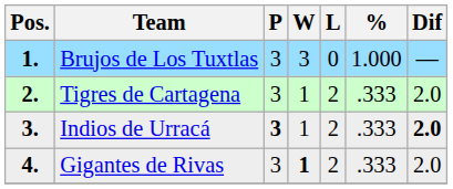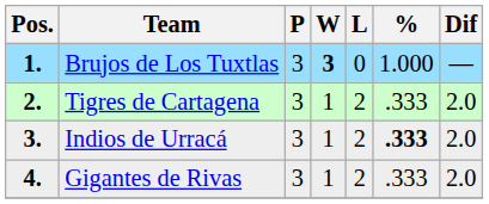Brujos de Los Tuxtlas | W: normal -> bold
Indios de Urracá | P: bold -> normal
Indios de Urracá | %: normal -> bold
Indios de Urracá | Dif: bold -> normal
Gigantes de Rivas | W: bold -> normal
